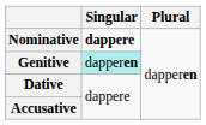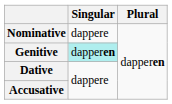Nominative | Singular: bold -> normal
